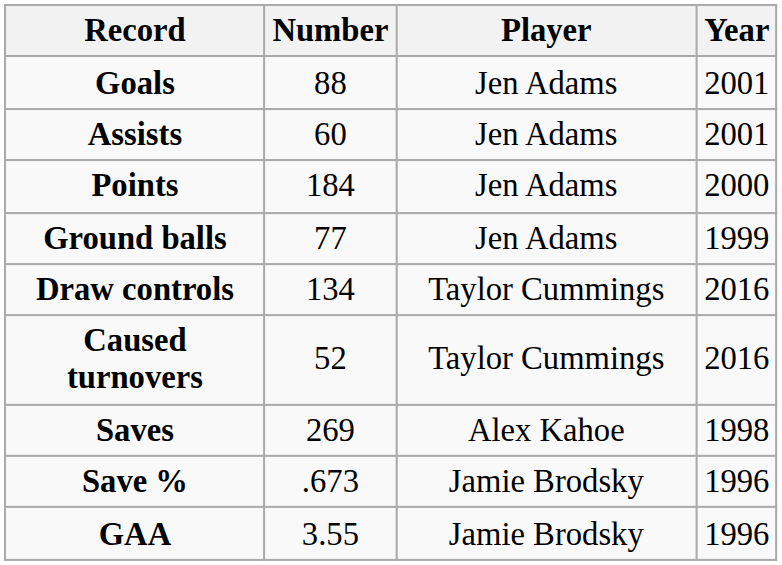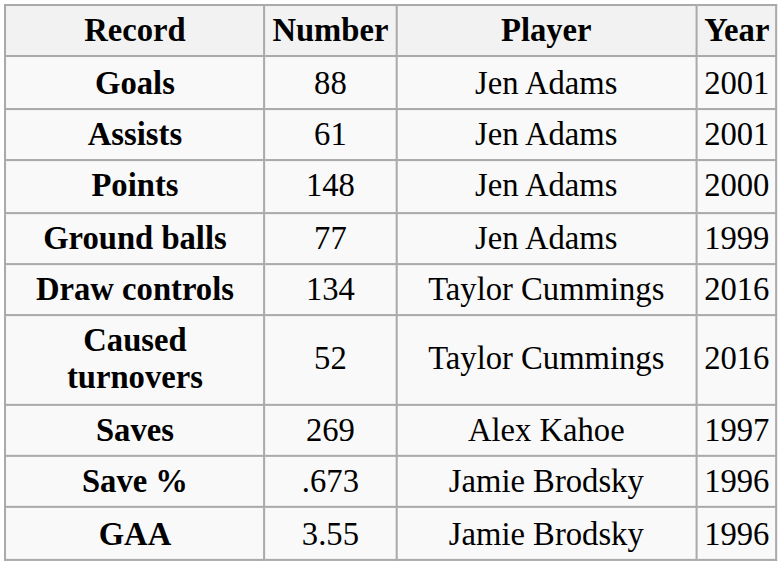Assists | Number: 60 -> 61
Points | Number: 184 -> 148
Saves | Year: 1998 -> 1997
